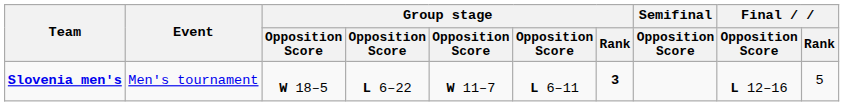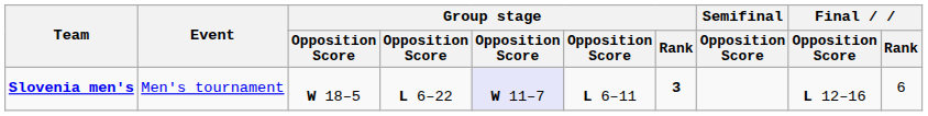Slovenia men's | column 5: no background -> lavender background
Slovenia men's | Final / Rank: 5 -> 6
